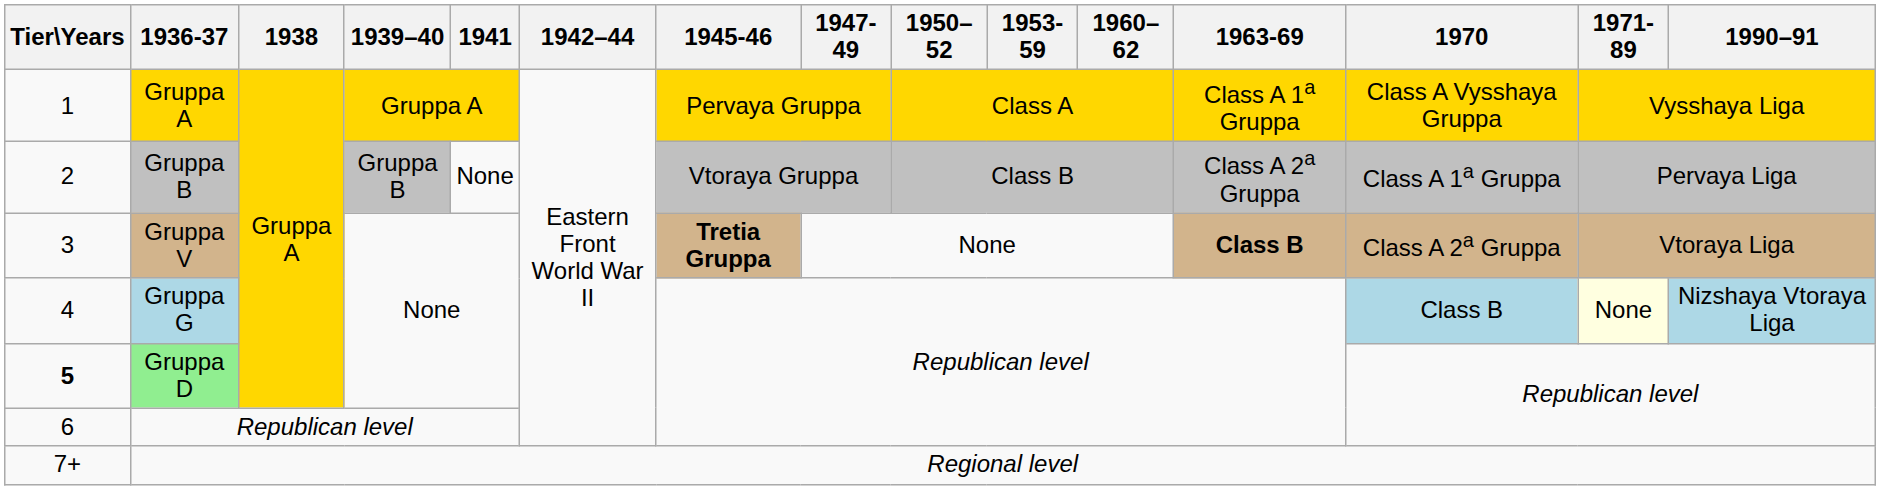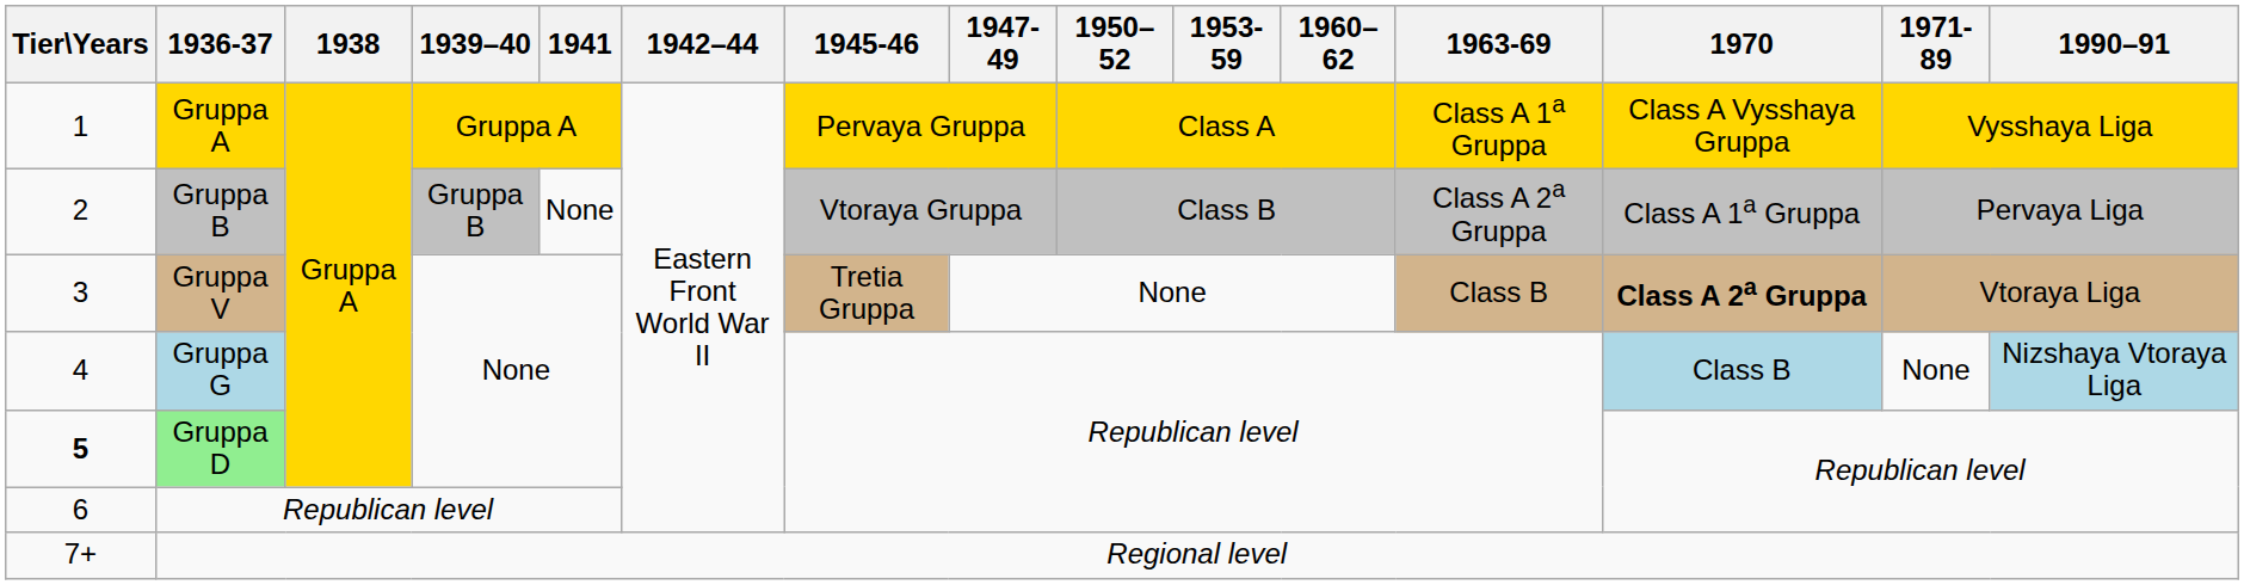Gruppa V | 1945-46: bold -> normal
Gruppa V | 1963-69: bold -> normal
Gruppa V | 1970: normal -> bold
Gruppa G | 1971-89: lightyellow background -> no background
